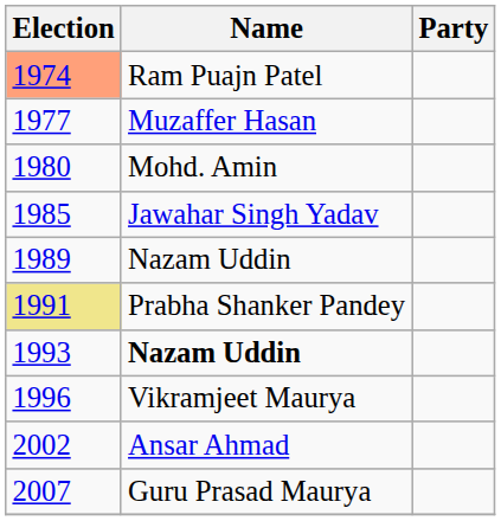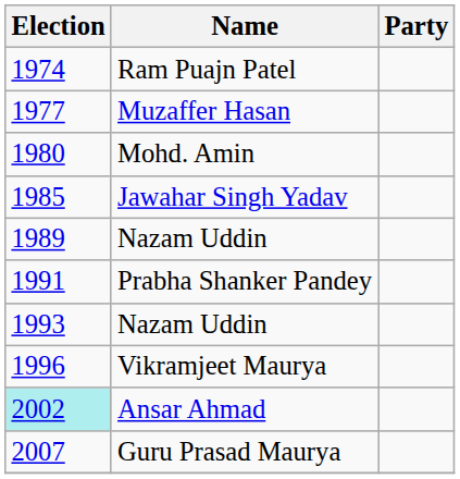Ram Puajn Patel | Election: lightsalmon background -> no background
Prabha Shanker Pandey | Election: khaki background -> no background
1993 / Nazam Uddin | Name: bold -> normal
Ansar Ahmad | Election: no background -> paleturquoise background
